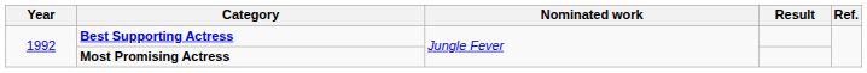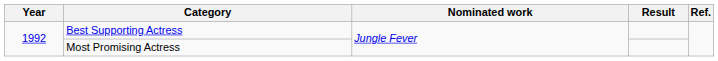Best Supporting Actress | Category: bold -> normal
Most Promising Actress | Category: bold -> normal
